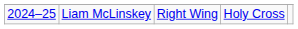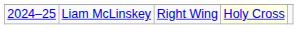Liam McLinskey | column 4: no background -> lightyellow background
